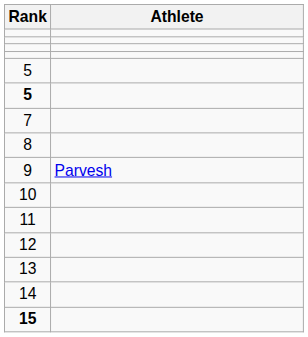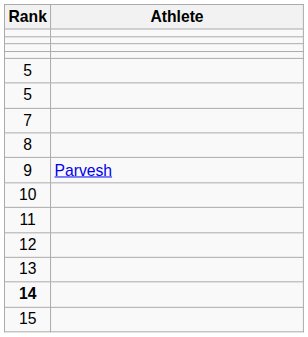row 7 | Rank: bold -> normal
row 15 | Rank: normal -> bold
row 16 | Rank: bold -> normal
